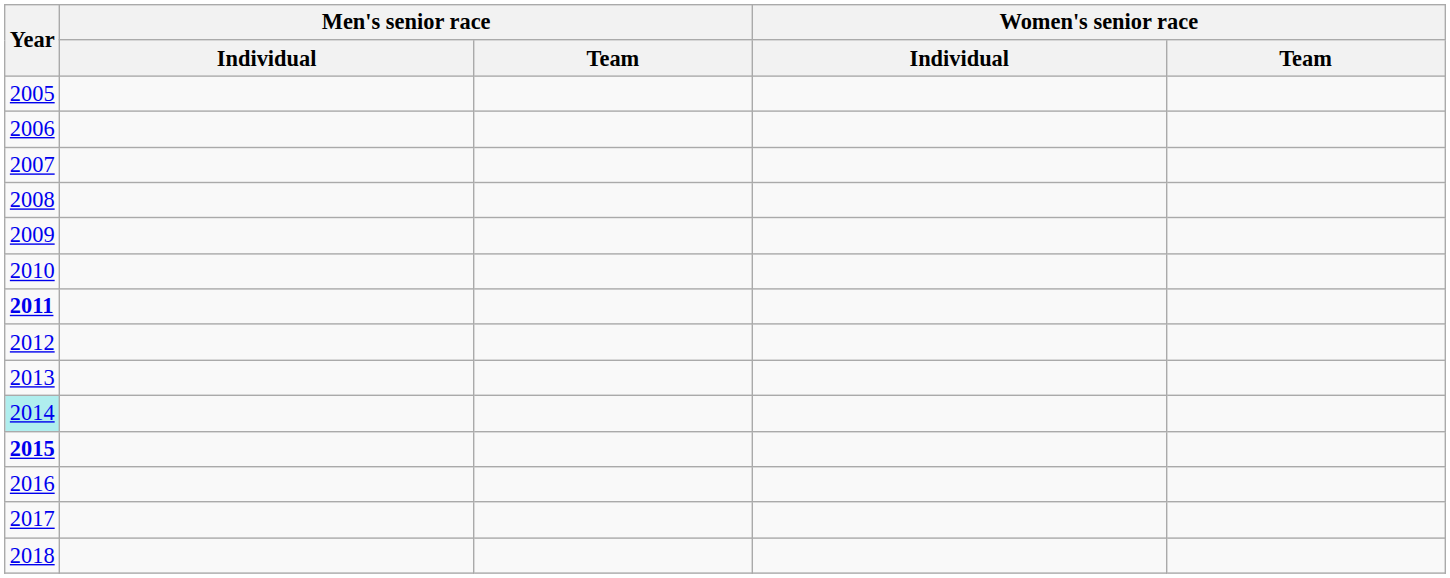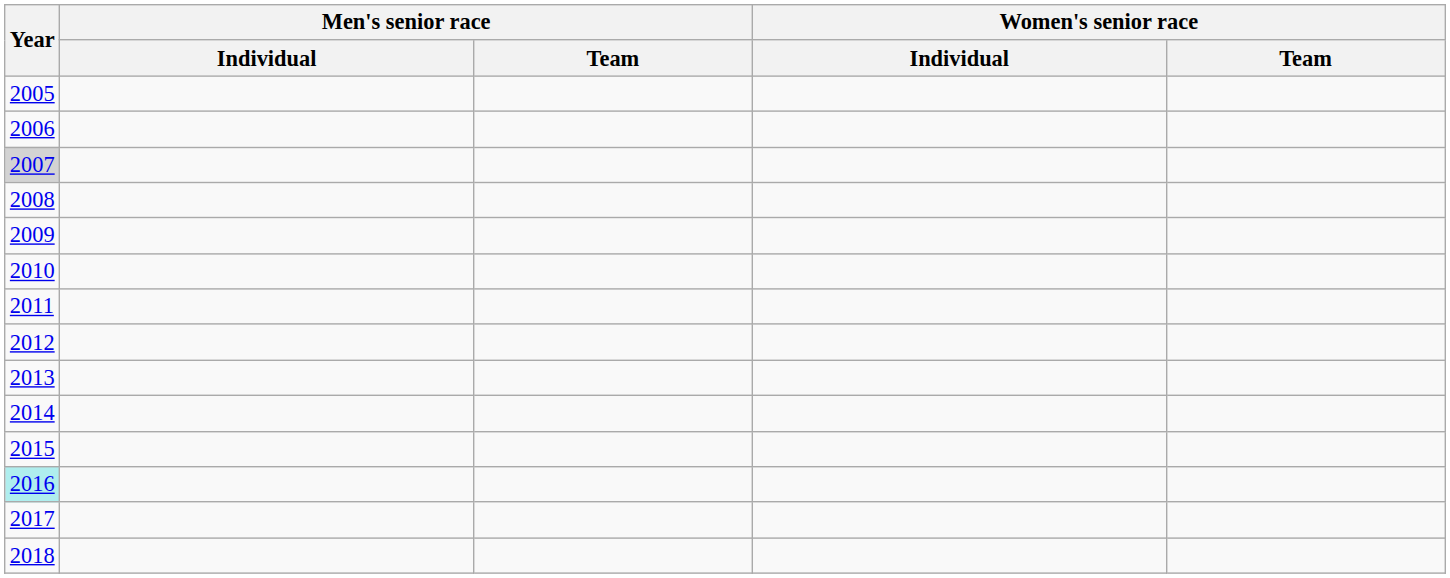2007 | Year: no background -> lightgrey background
2011 | Year: bold -> normal
2014 | Year: paleturquoise background -> no background
2015 | Year: bold -> normal
2016 | Year: no background -> paleturquoise background
